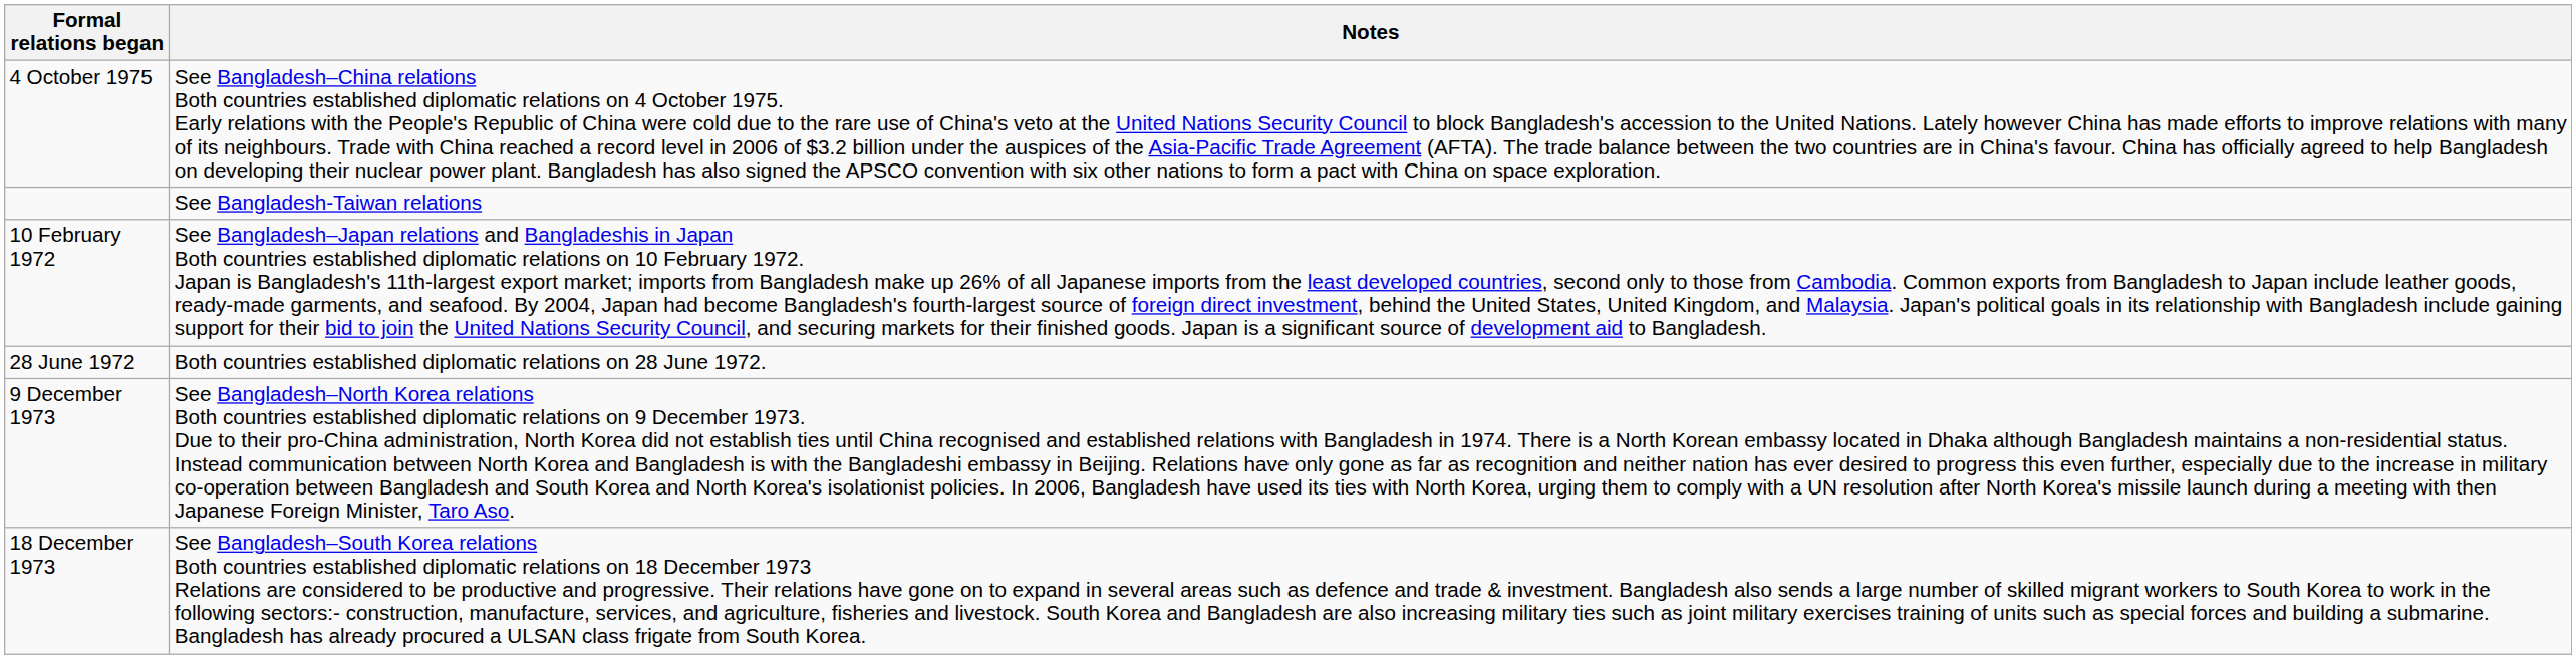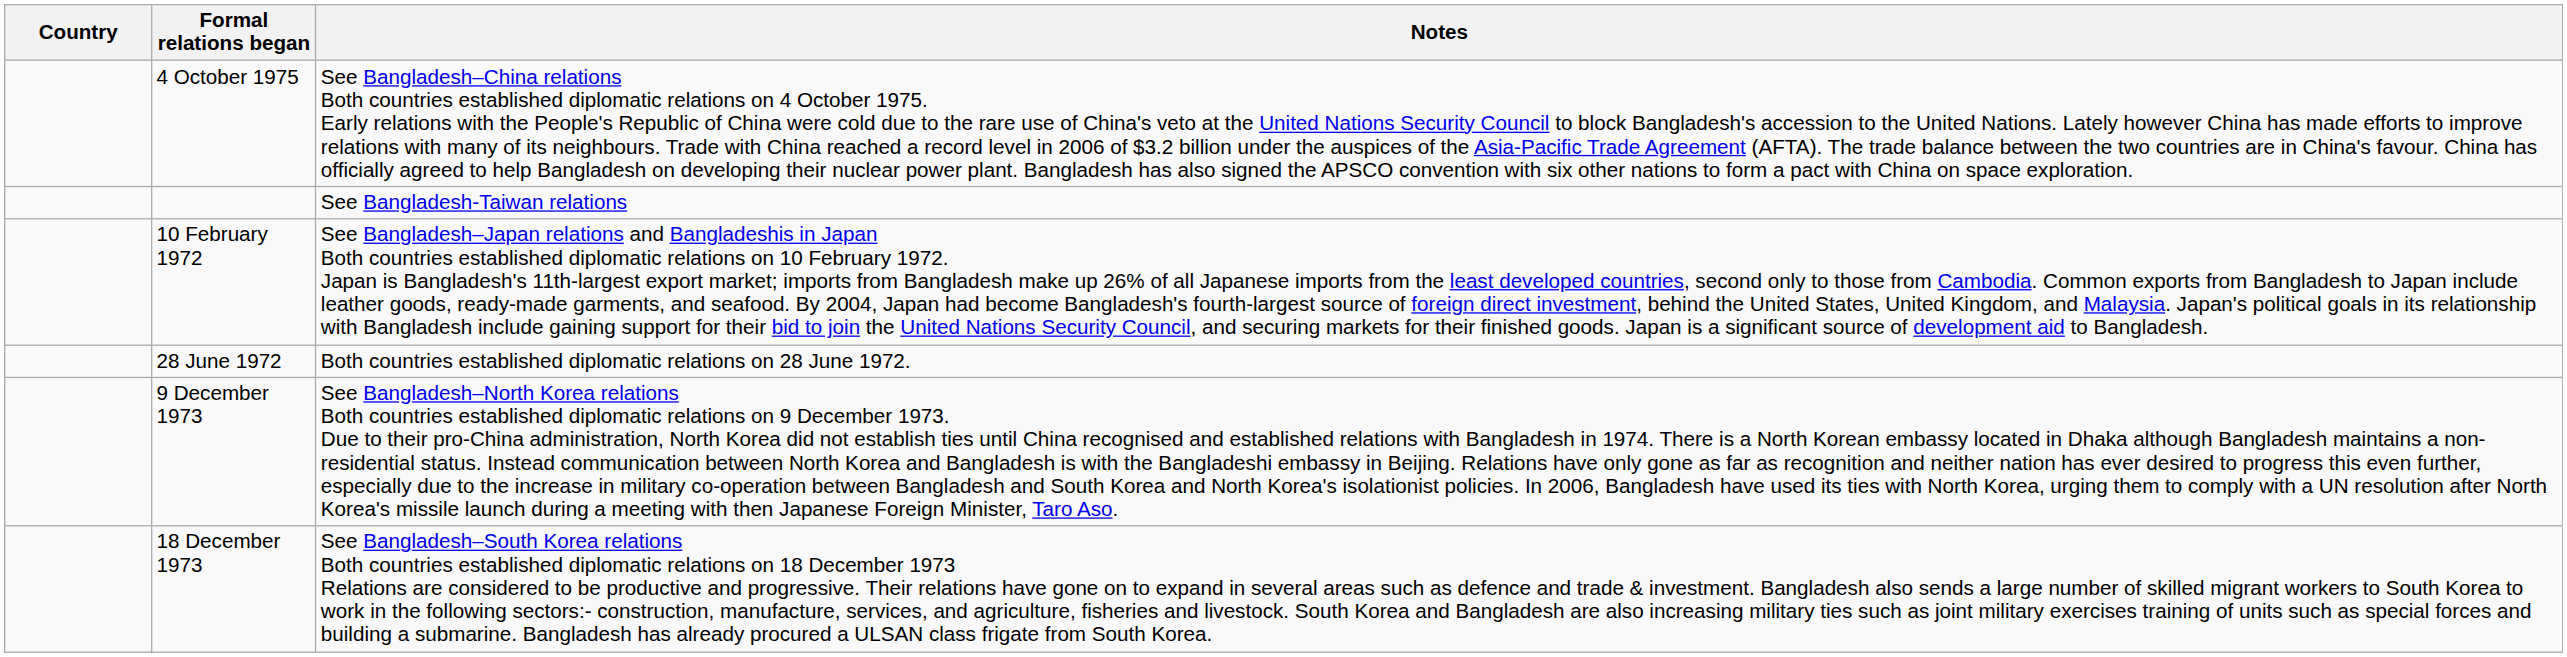+ column: Country
